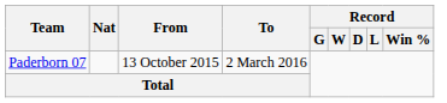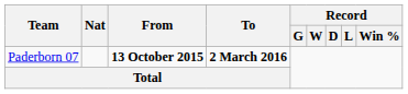Paderborn 07 | From: normal -> bold
Paderborn 07 | To: normal -> bold
